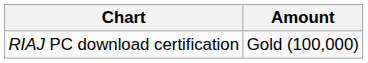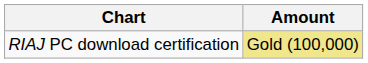RIAJ PC download certification | Amount: no background -> khaki background
